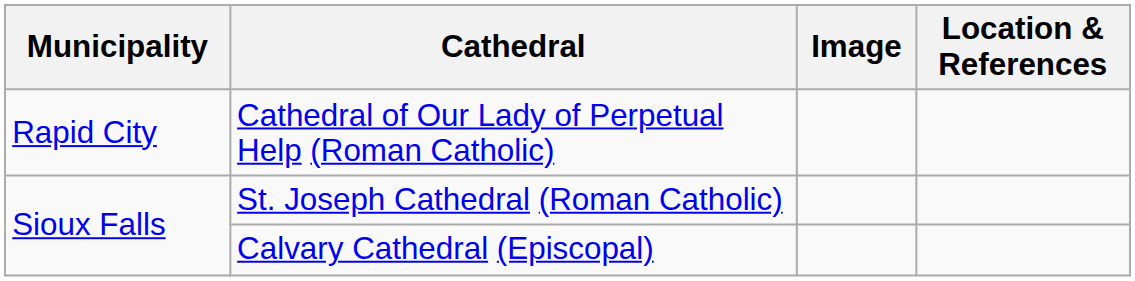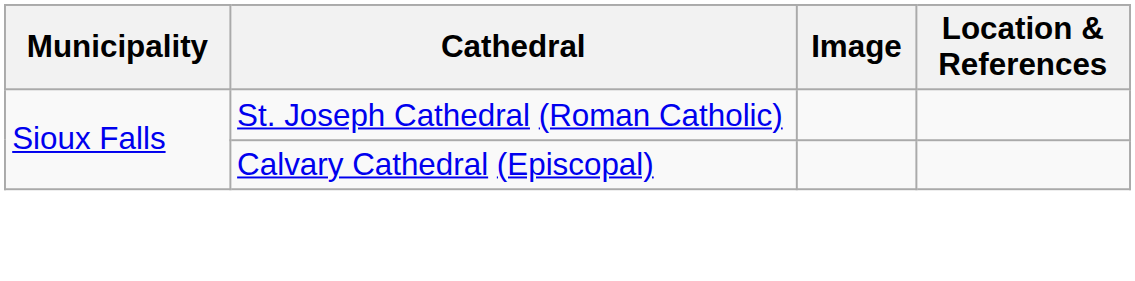- row: Rapid City | Cathedral of Our Lady of Perpetual Help (Roman Catholic)
